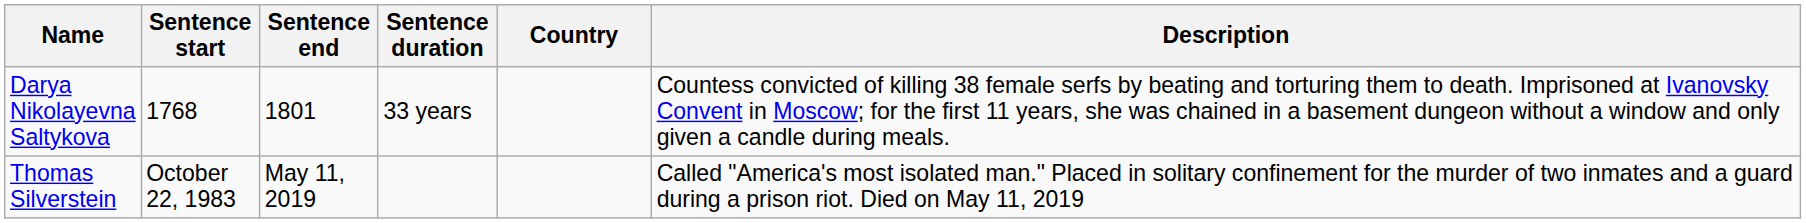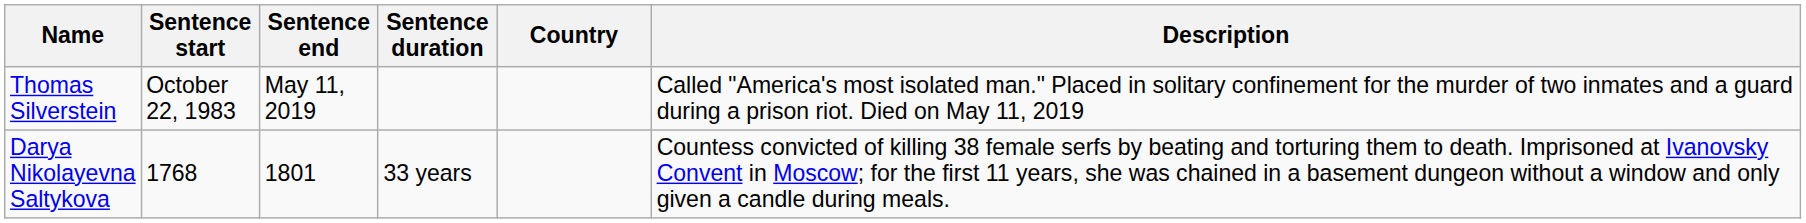rows swapped: Thomas Silverstein <-> Darya Nikolayevna Saltykova
